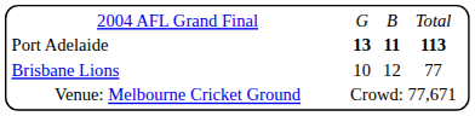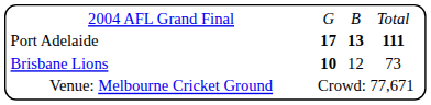Port Adelaide | column 2: 13 -> 17
Port Adelaide | column 3: 11 -> 13
Port Adelaide | column 4: 113 -> 111
Brisbane Lions | column 2: normal -> bold
Brisbane Lions | column 4: 77 -> 73
